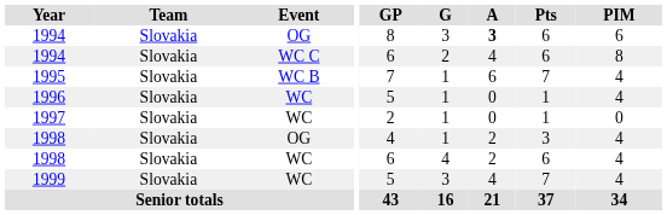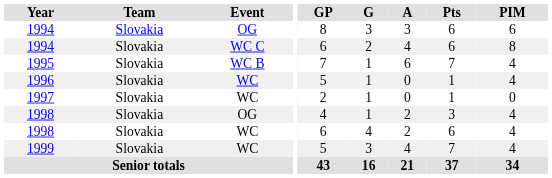1994 / OG | A: bold -> normal
